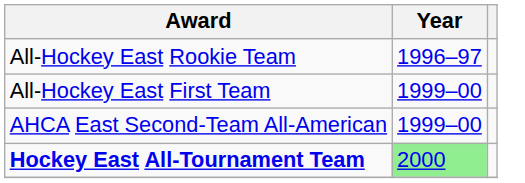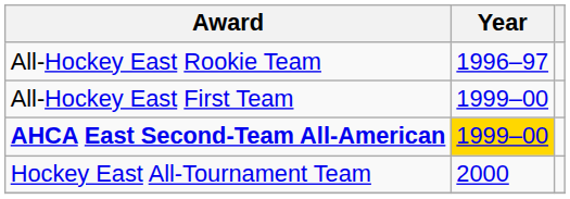row 4 | Award: normal -> bold
row 4 | Year: no background -> gold background
row 5 | Award: bold -> normal
row 5 | Year: lightgreen background -> no background
